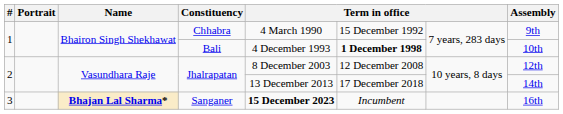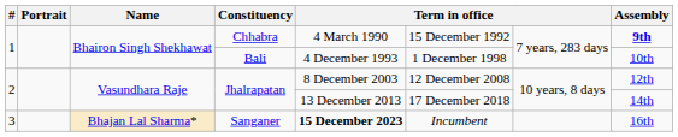Chhabra | Assembly: normal -> bold
Bali | column 6: bold -> normal
Sanganer | Name: bold -> normal
